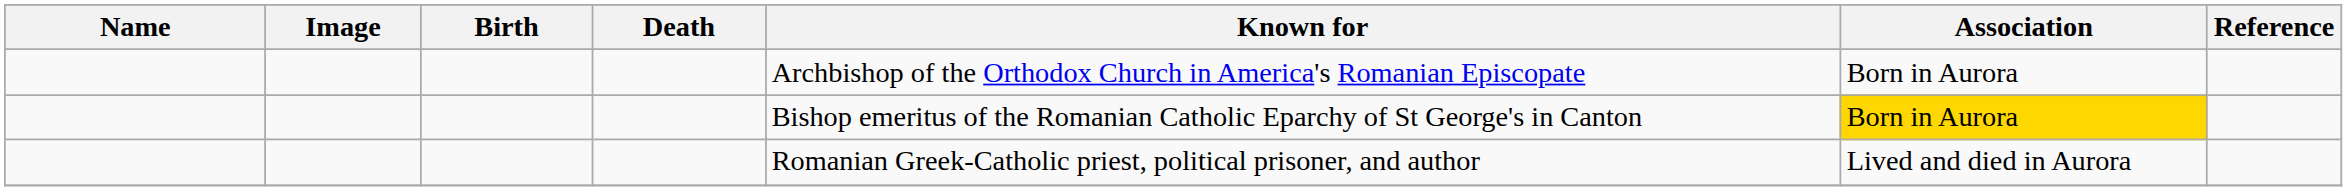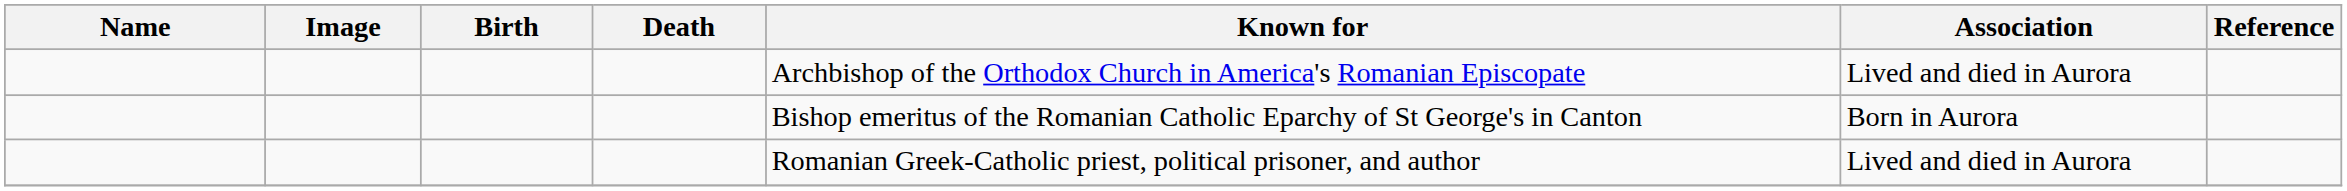row 2 | Association: Born in Aurora -> Lived and died in Aurora
row 3 | Association: gold background -> no background
